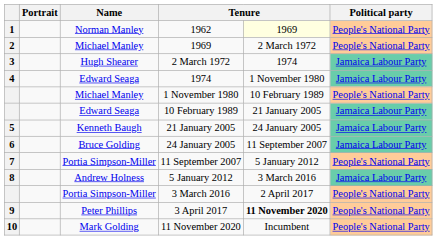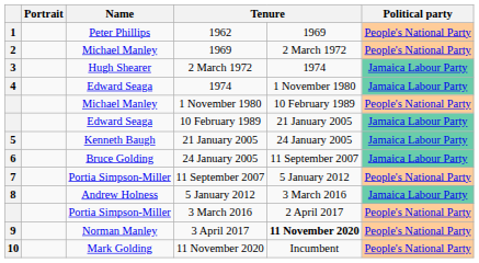1962 | Name: Norman Manley -> Peter Phillips
1962 | column 5: lightyellow background -> no background
3 April 2017 | Name: Peter Phillips -> Norman Manley
